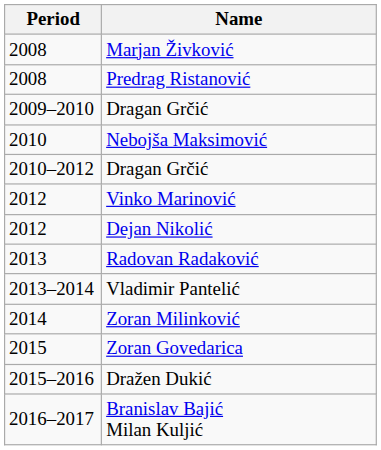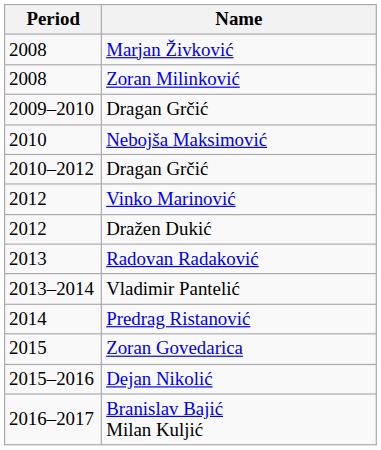row 3 | Name: Predrag Ristanović -> Zoran Milinković
row 8 | Name: Dejan Nikolić -> Dražen Dukić
row 11 | Name: Zoran Milinković -> Predrag Ristanović
row 13 | Name: Dražen Dukić -> Dejan Nikolić
